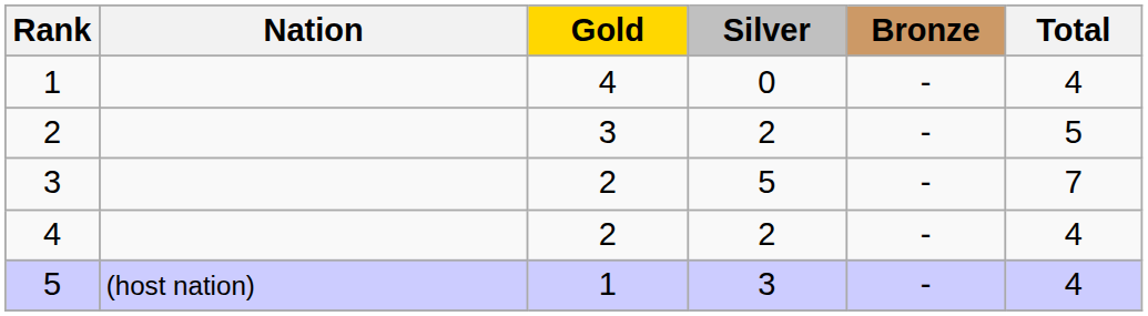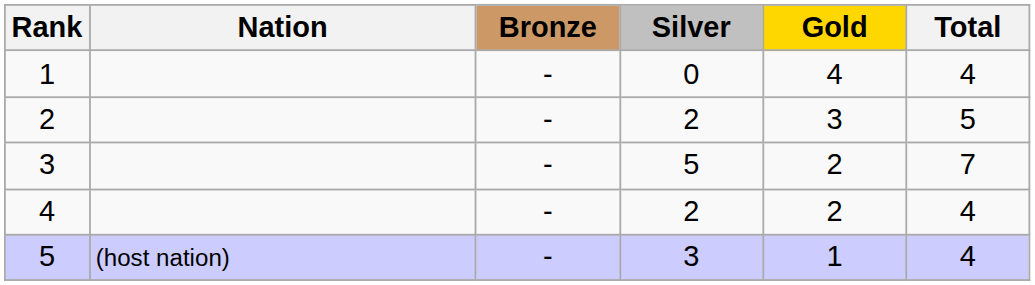columns swapped: Gold <-> Bronze
